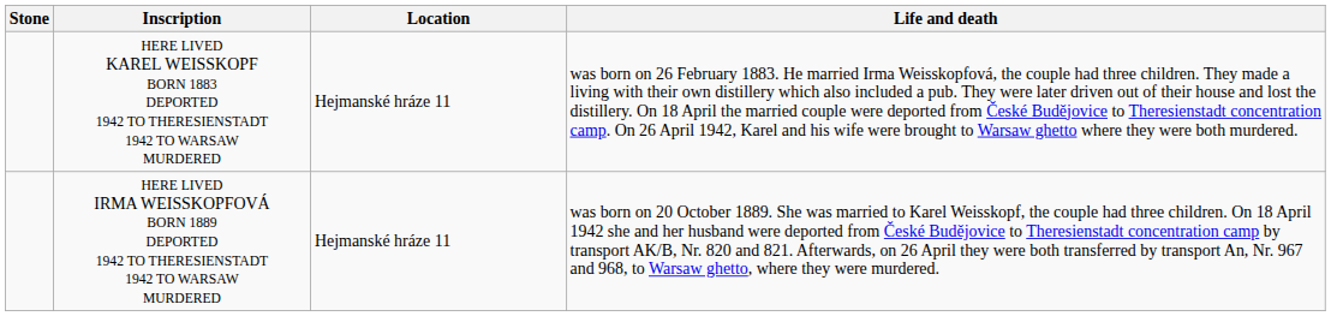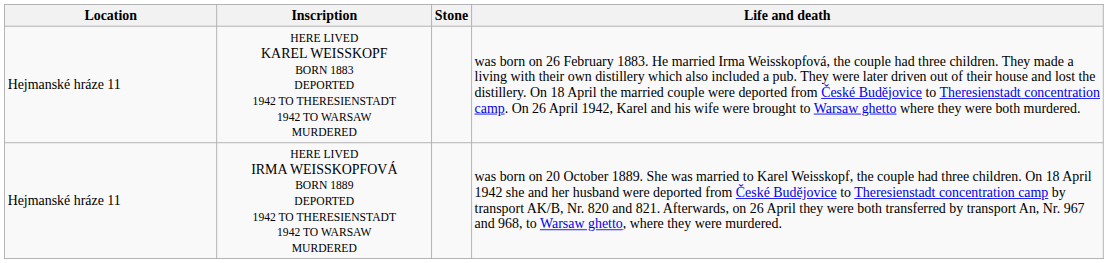columns swapped: Stone <-> Location
